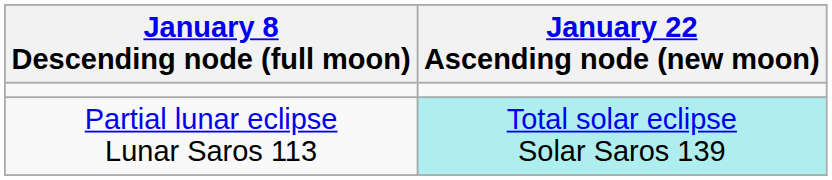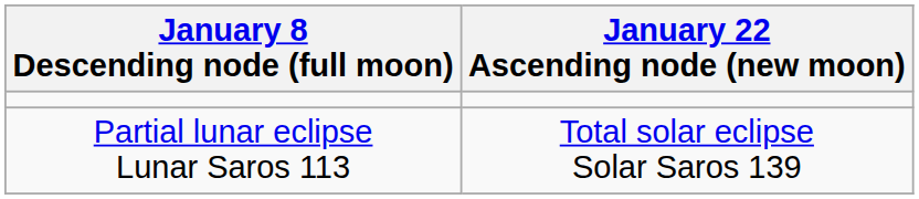row 3 | January 22 Ascending node (new moon): paleturquoise background -> no background
